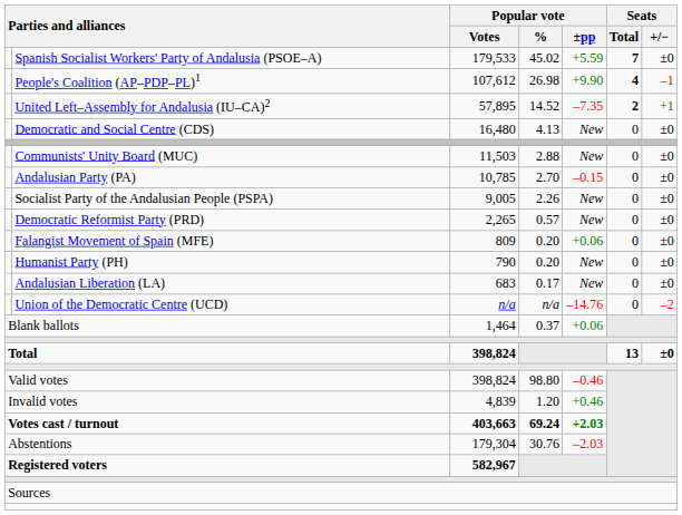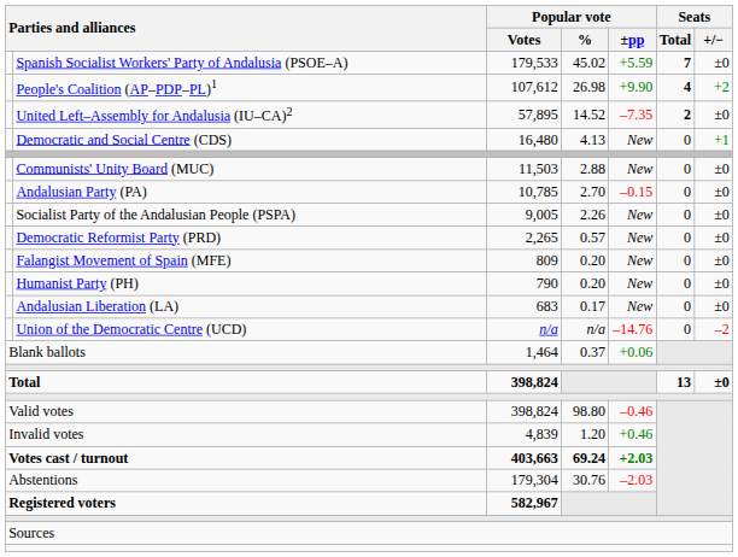People's Coalition (AP–PDP–PL)1 | Seats / +/−: –1 -> +2
United Left–Assembly for Andalusia (IU–CA)2 | Seats / +/−: +1 -> ±0
Democratic and Social Centre (CDS) | Seats / +/−: ±0 -> +1
Falangist Movement of Spain (MFE) | Popular vote / ±pp: +0.06 -> New
